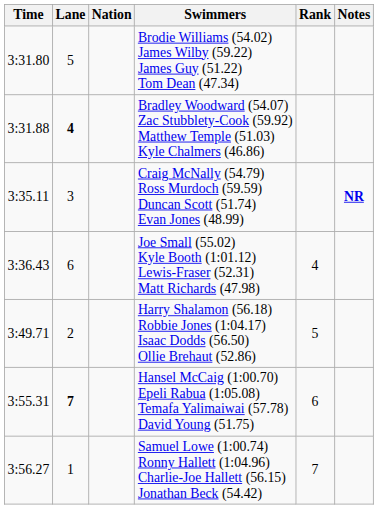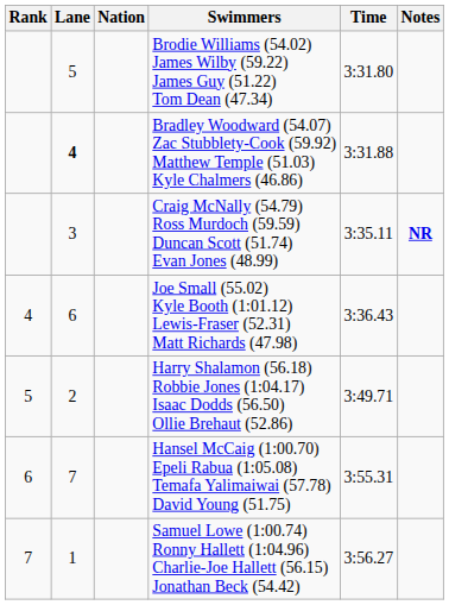columns swapped: Rank <-> Time
row 7 | Lane: bold -> normal
